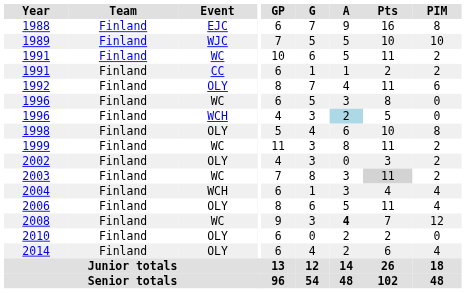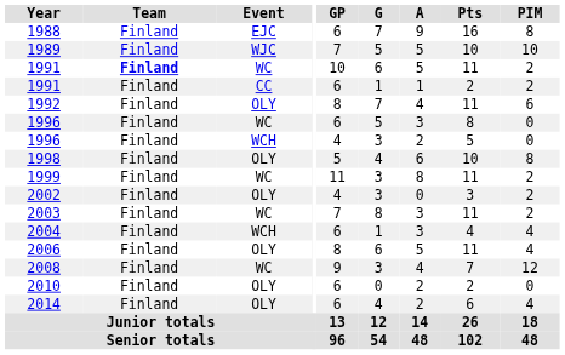1991 / WC | Team: normal -> bold
1996 / WCH | A: lightblue background -> no background
2003 | Pts: lightgrey background -> no background
2008 | A: bold -> normal
